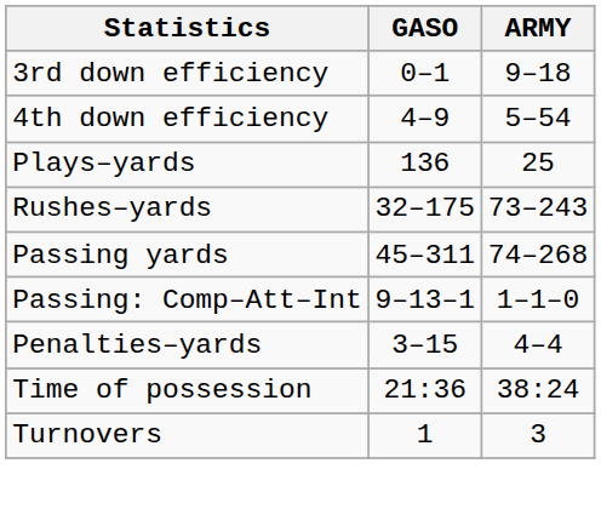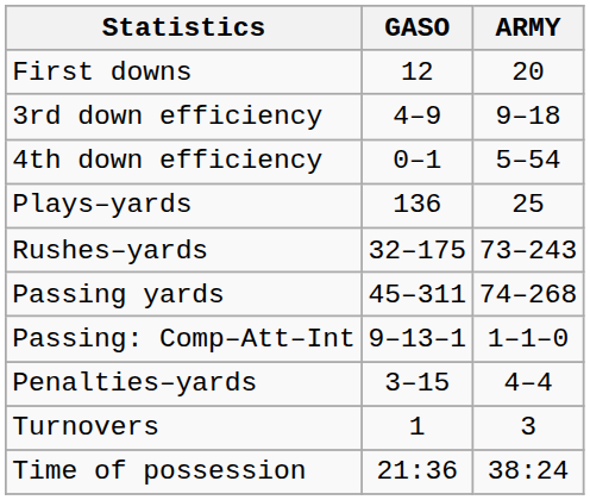+ row: First downs | 12 | 20
3rd down efficiency | GASO: 0–1 -> 4–9
4th down efficiency | GASO: 4–9 -> 0–1
rows swapped: Turnovers <-> Time of possession
